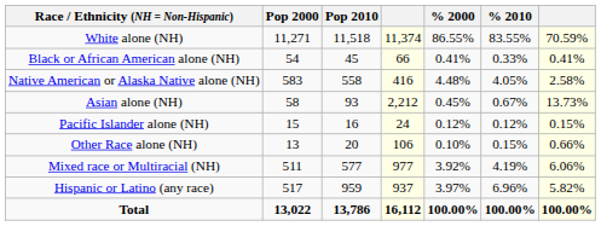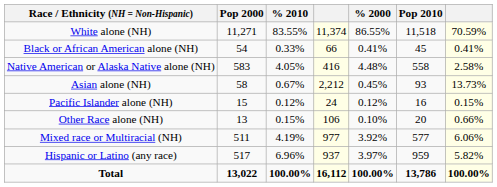columns swapped: Pop 2010 <-> % 2010
